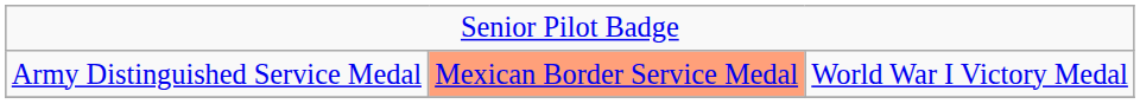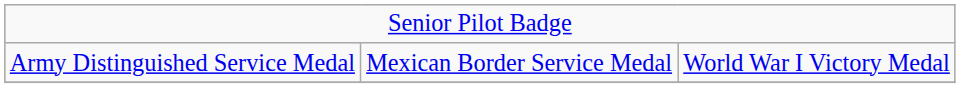Army Distinguished Service Medal | column 2: lightsalmon background -> no background
